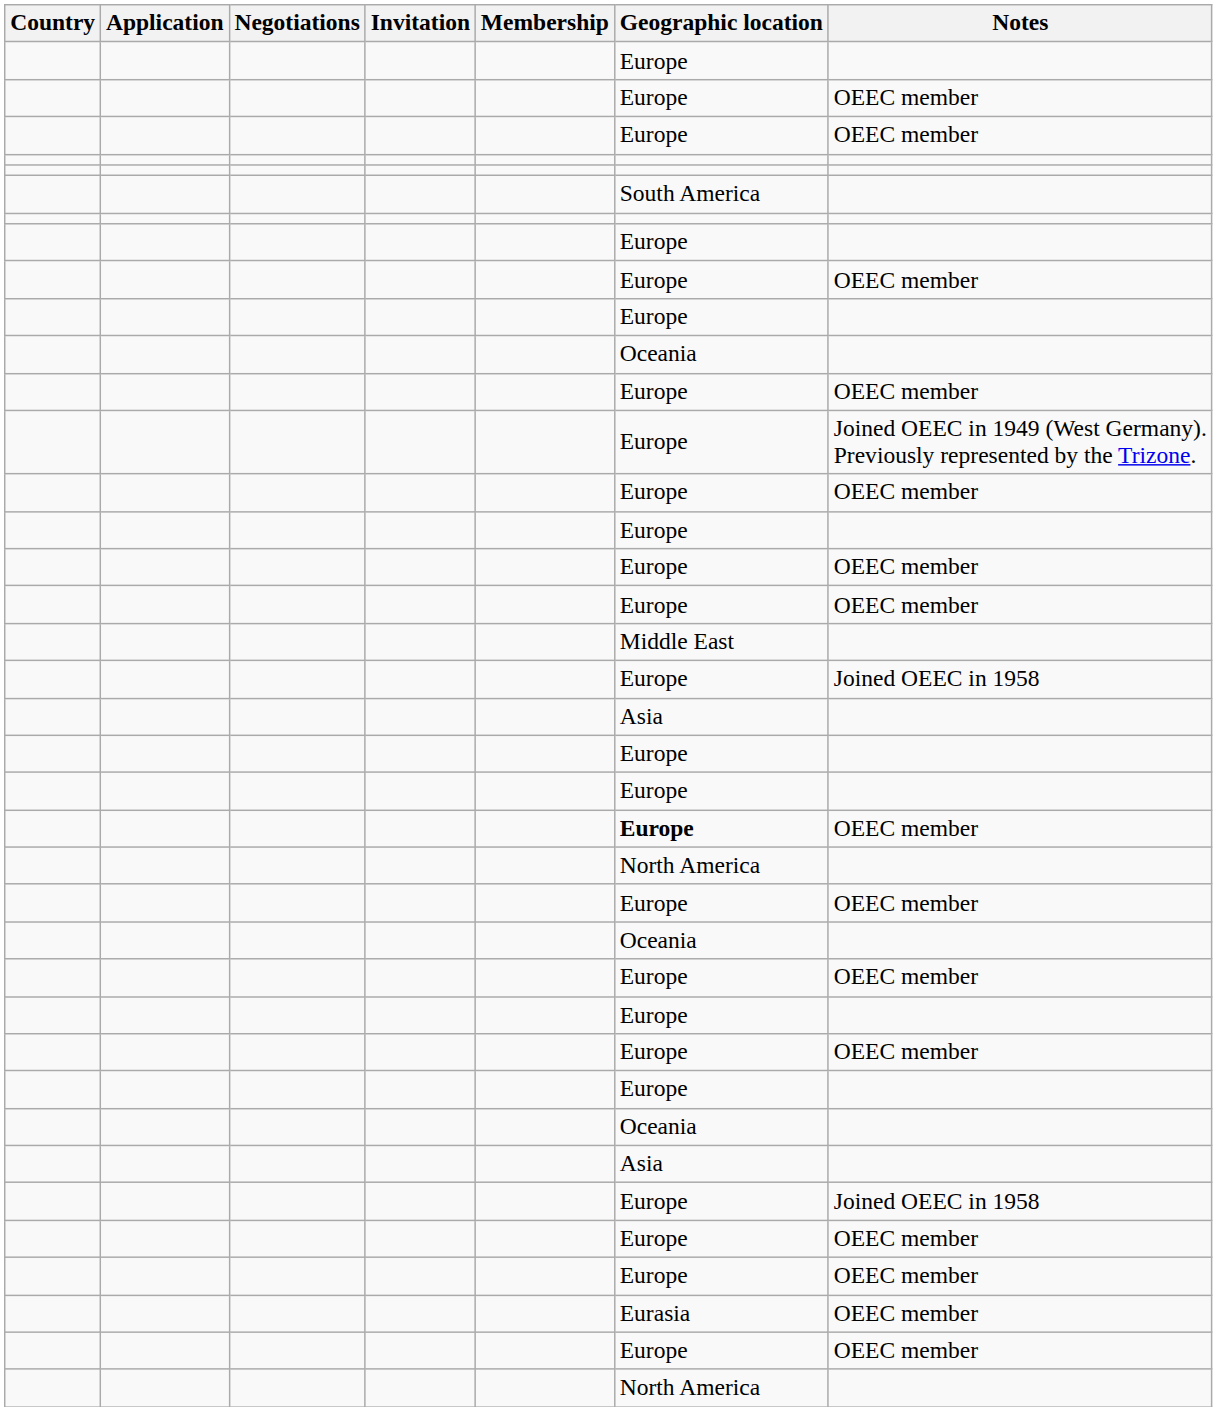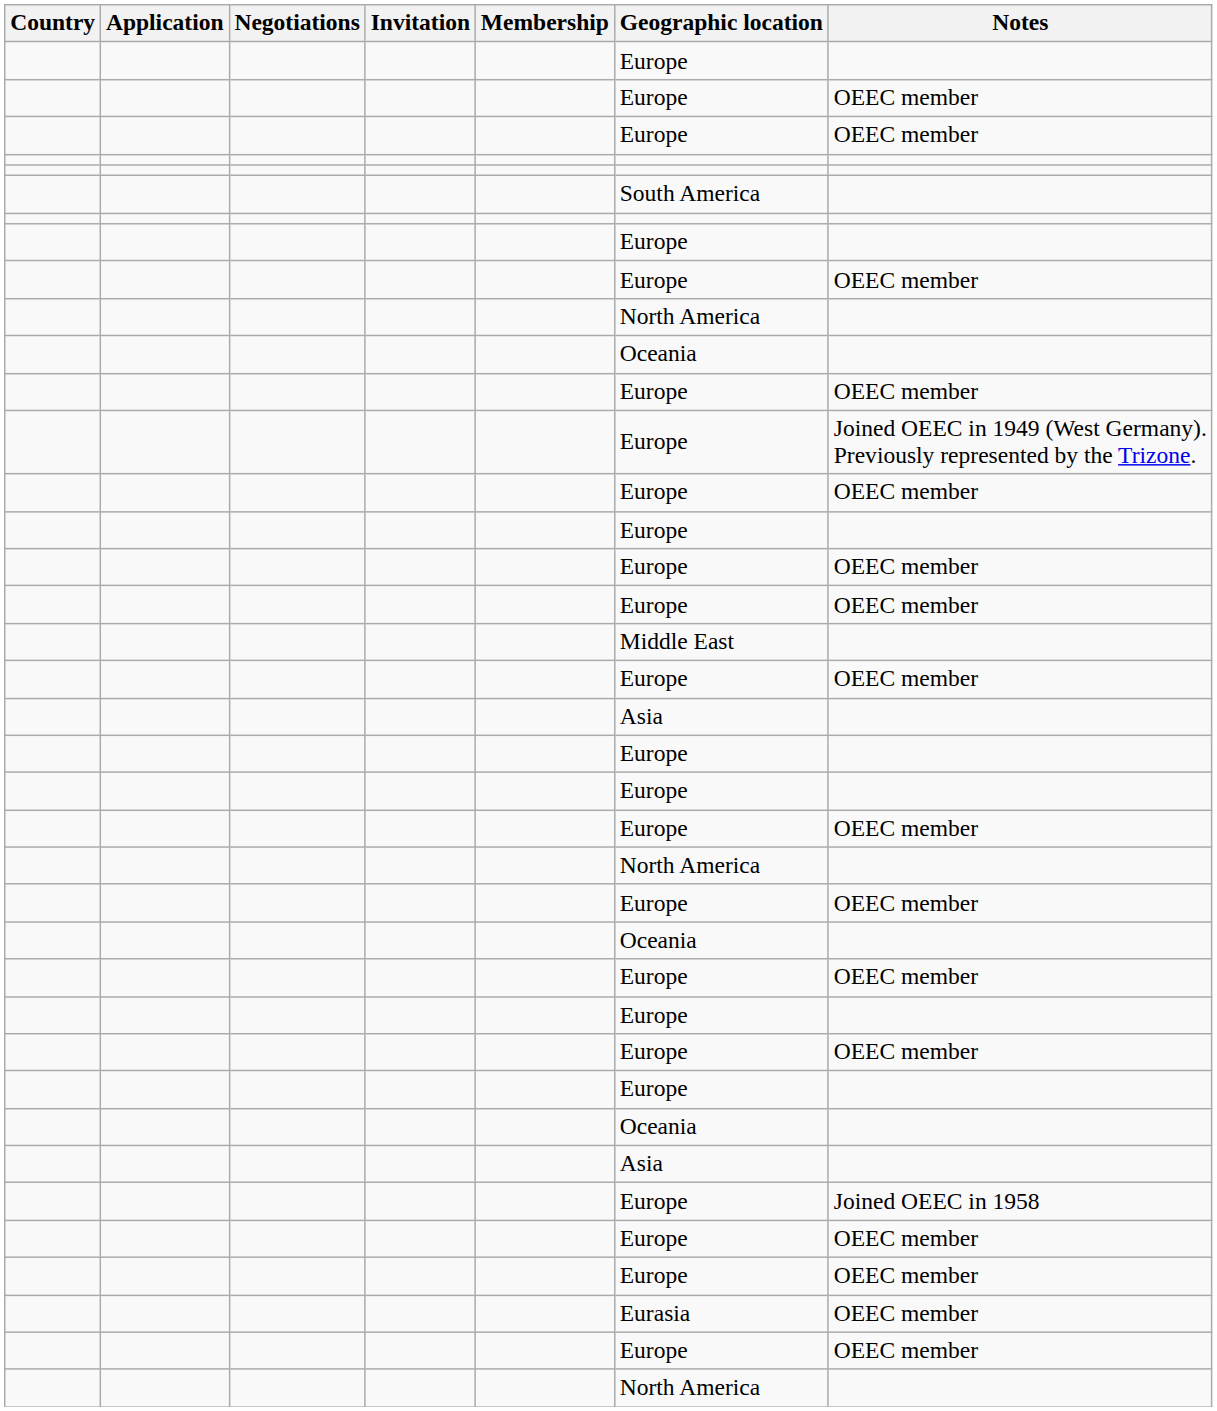row 11 | Geographic location: Europe -> North America
row 20 | Notes: Joined OEEC in 1958 -> OEEC member
row 24 | Geographic location: bold -> normal
